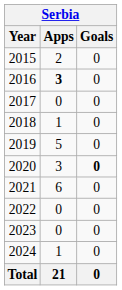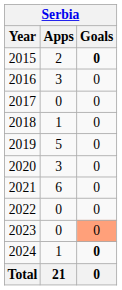2015 | Goals: normal -> bold
2016 | Apps: bold -> normal
2020 | Goals: bold -> normal
2023 | Goals: no background -> lightsalmon background
2024 | Goals: normal -> bold
